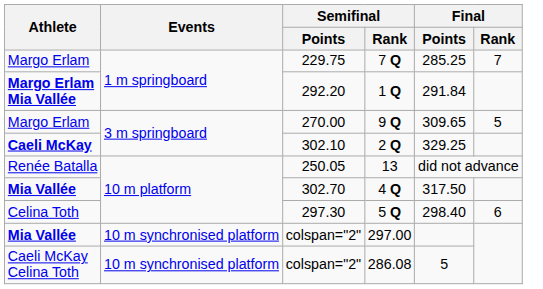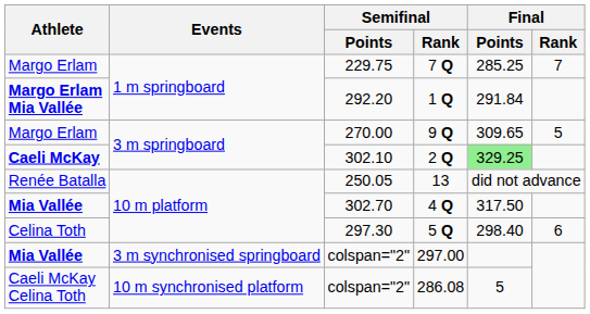2 Q | Final / Points: no background -> lightgreen background
297.00 | Events: 10 m synchronised platform -> 3 m synchronised springboard
